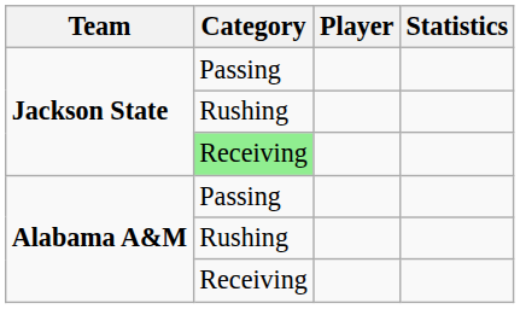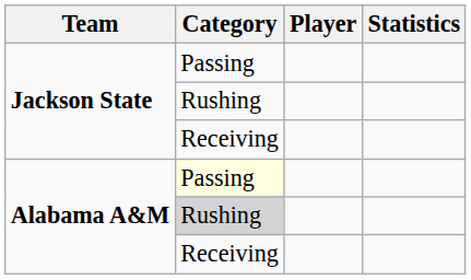Jackson State / Receiving | Category: lightgreen background -> no background
Alabama A&M / Passing | Category: no background -> lightyellow background
Alabama A&M / Rushing | Category: no background -> lightgrey background
